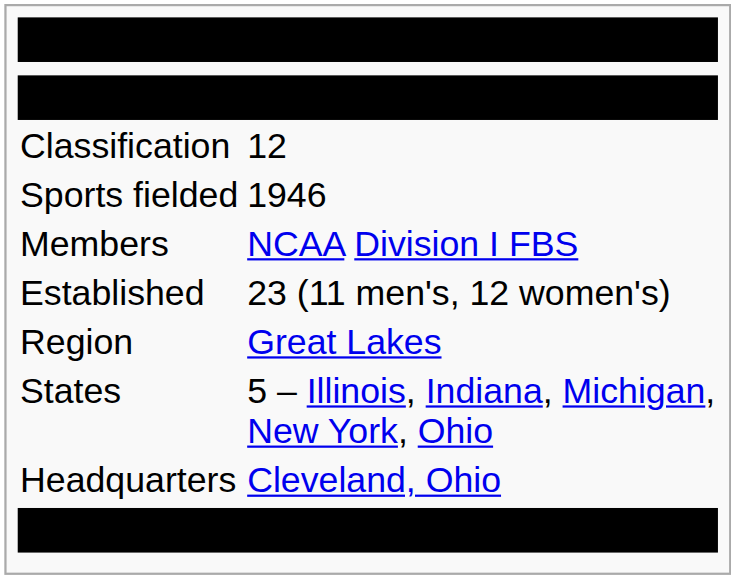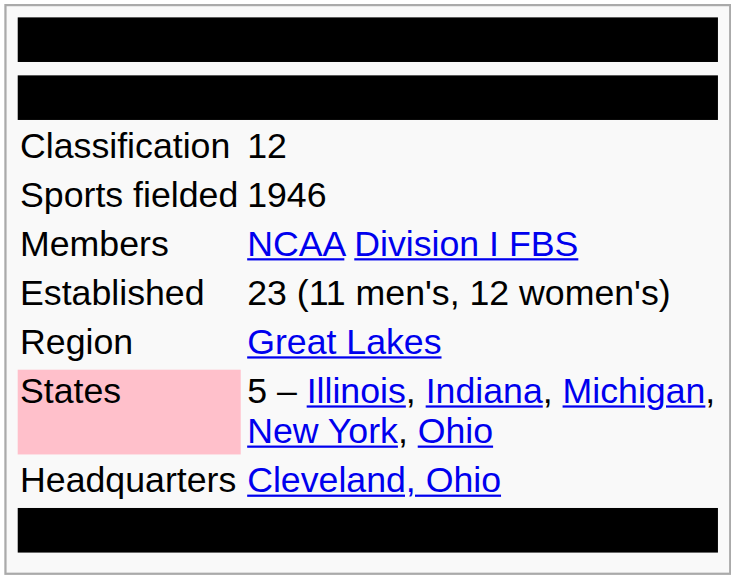row 8 | column 1: no background -> pink background
